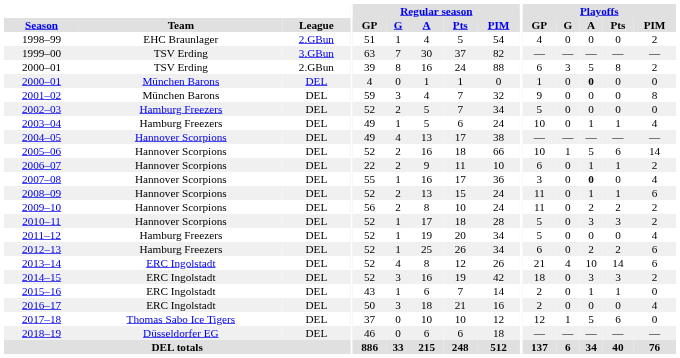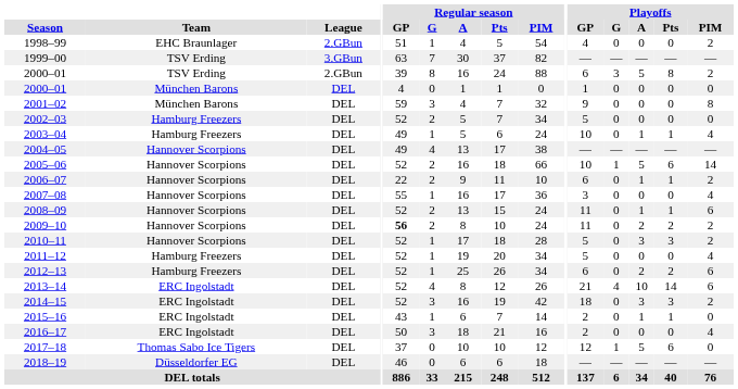2000–01 / München Barons | Playoffs / A: bold -> normal
2007–08 | Playoffs / A: bold -> normal
2009–10 | Regular season / GP: normal -> bold
